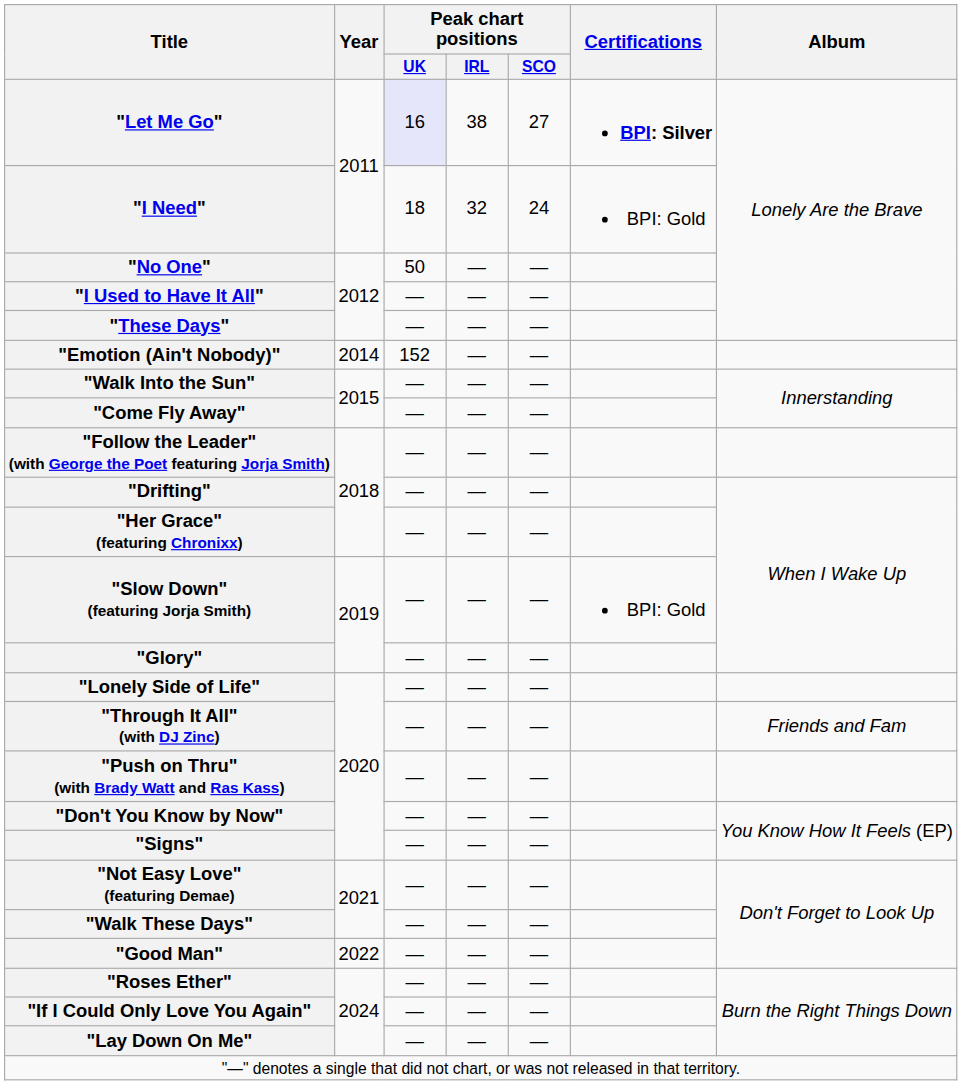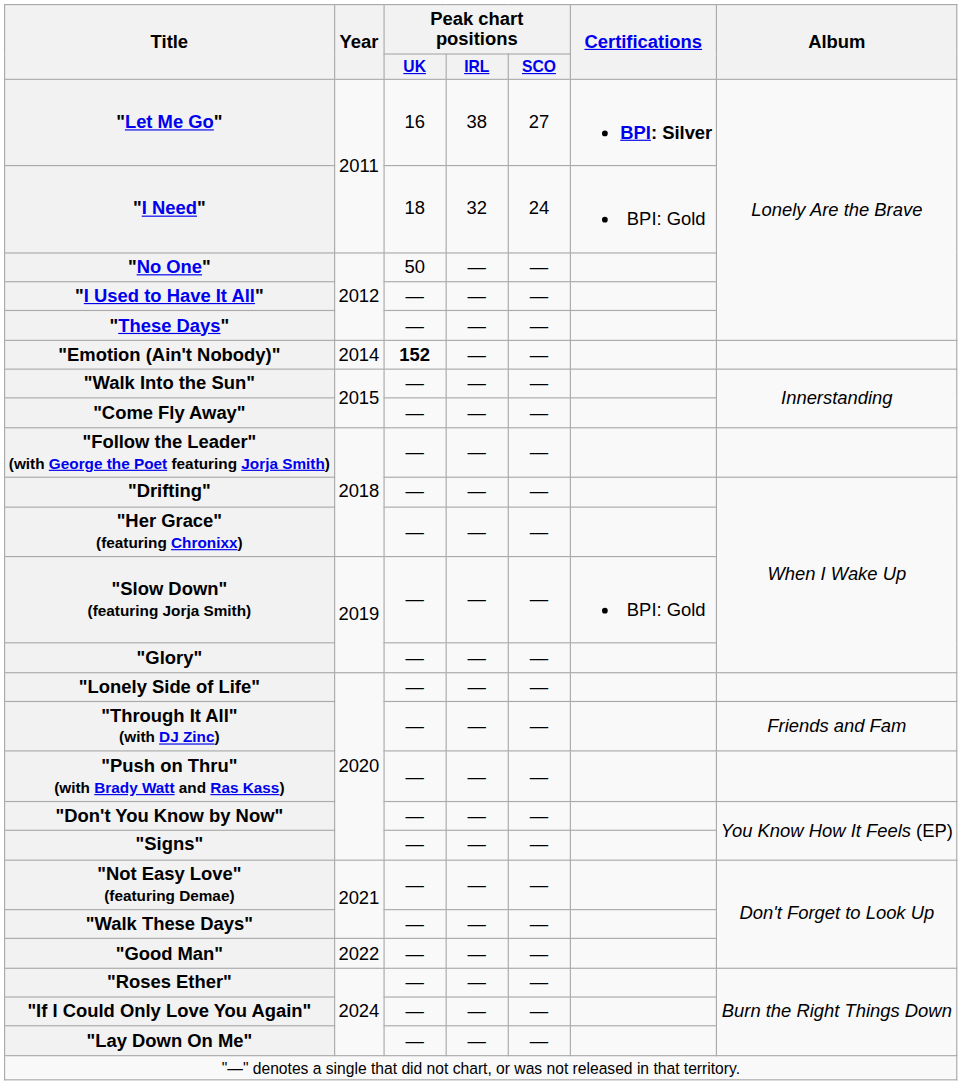"Let Me Go" | Peak chart positions / UK: lavender background -> no background
"Emotion (Ain't Nobody)" | Peak chart positions / UK: normal -> bold
